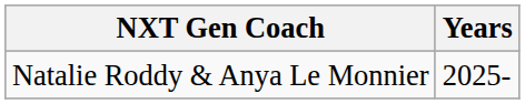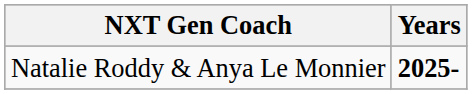Natalie Roddy & Anya Le Monnier | Years: normal -> bold
